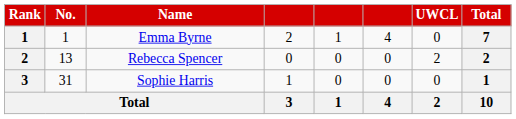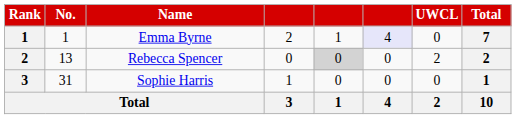Emma Byrne | column 6: no background -> lavender background
Rebecca Spencer | column 5: no background -> lightgrey background
